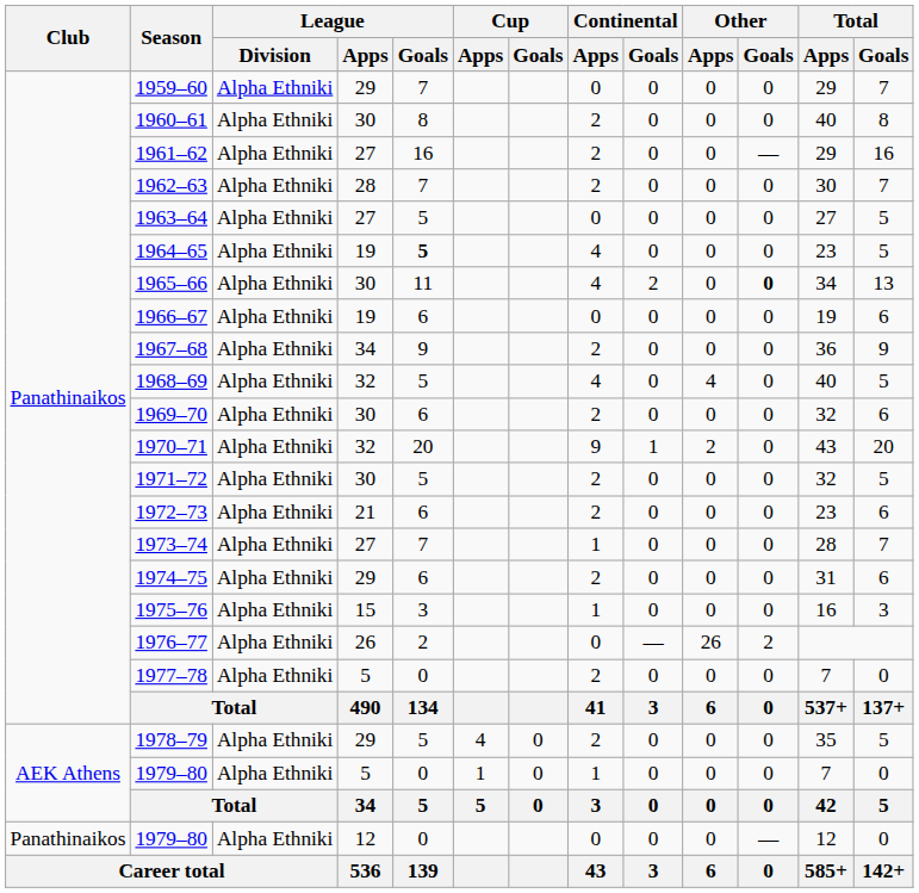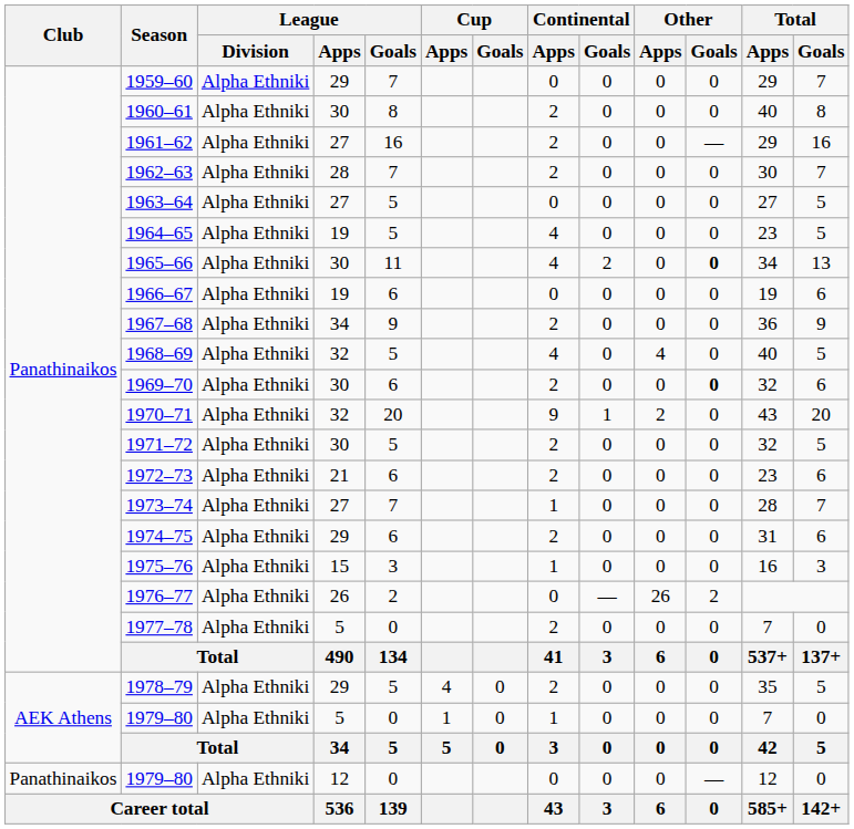1964–65 | League / Goals: bold -> normal
1969–70 | Other / Goals: normal -> bold
